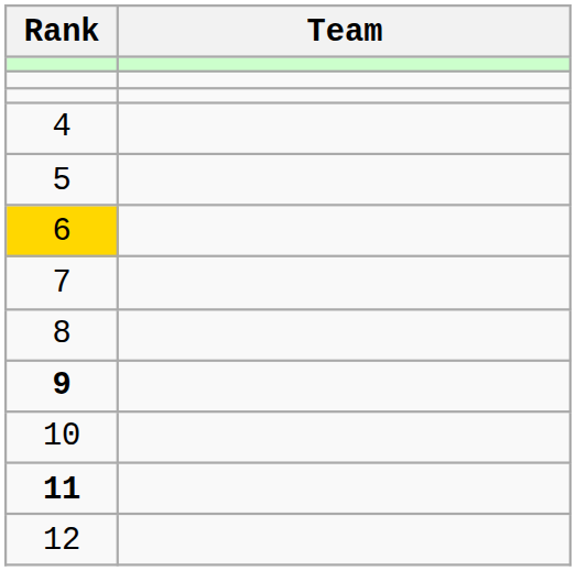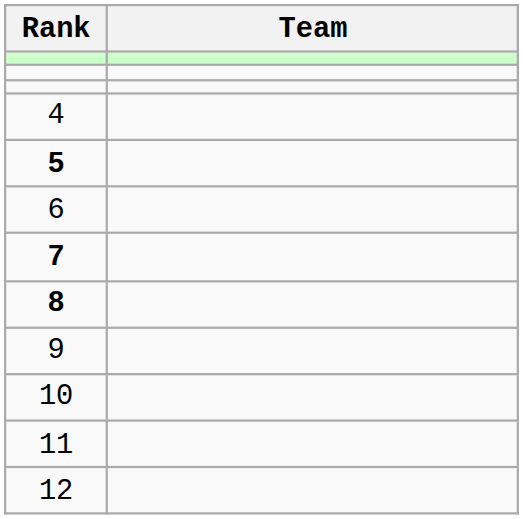row 6 | Rank: normal -> bold
row 7 | Rank: gold background -> no background
row 8 | Rank: normal -> bold
row 9 | Rank: normal -> bold
row 10 | Rank: bold -> normal
row 12 | Rank: bold -> normal
